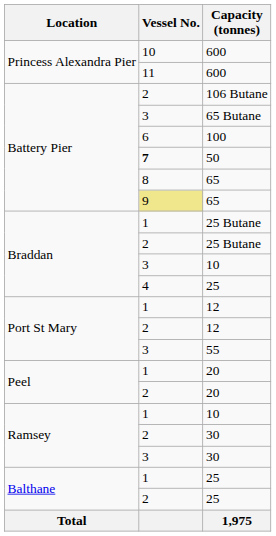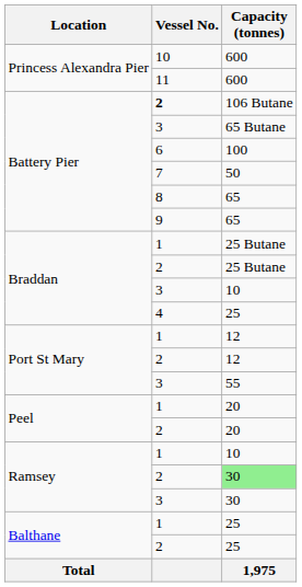106 Butane | Vessel No.: normal -> bold
50 | Vessel No.: bold -> normal
9 / 65 | Vessel No.: khaki background -> no background
2 / 30 | Capacity (tonnes): no background -> lightgreen background
